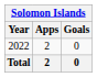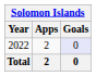2022 | Goals: no background -> lavender background
